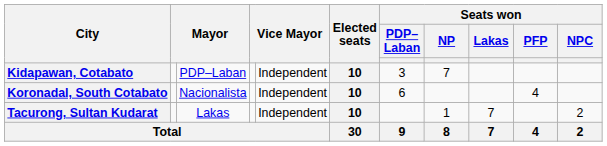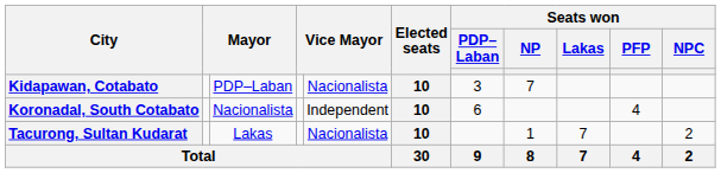Kidapawan, Cotabato | column 5: Independent -> Nacionalista
Tacurong, Sultan Kudarat | column 5: Independent -> Nacionalista
